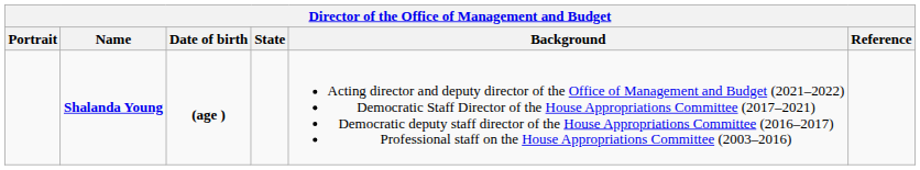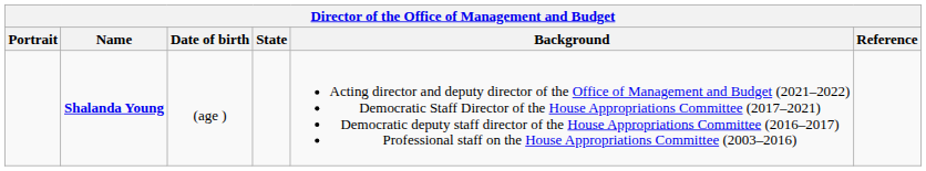Shalanda Young | Date of birth: bold -> normal
